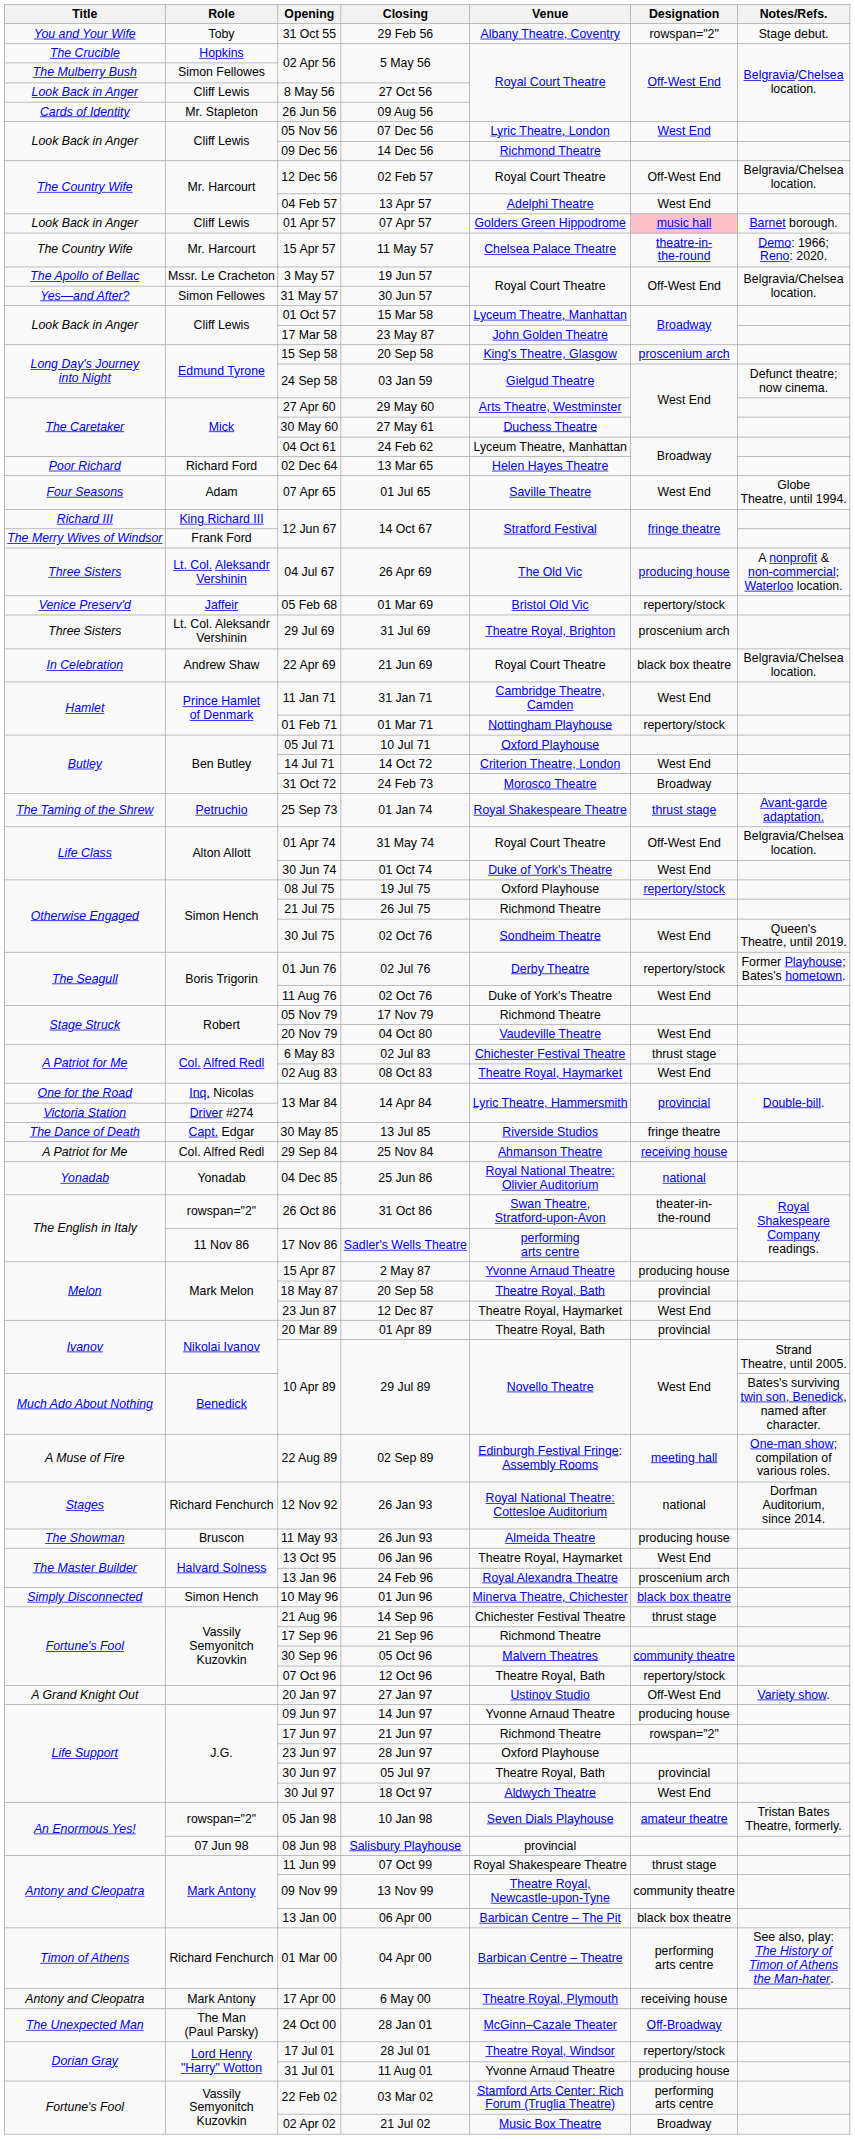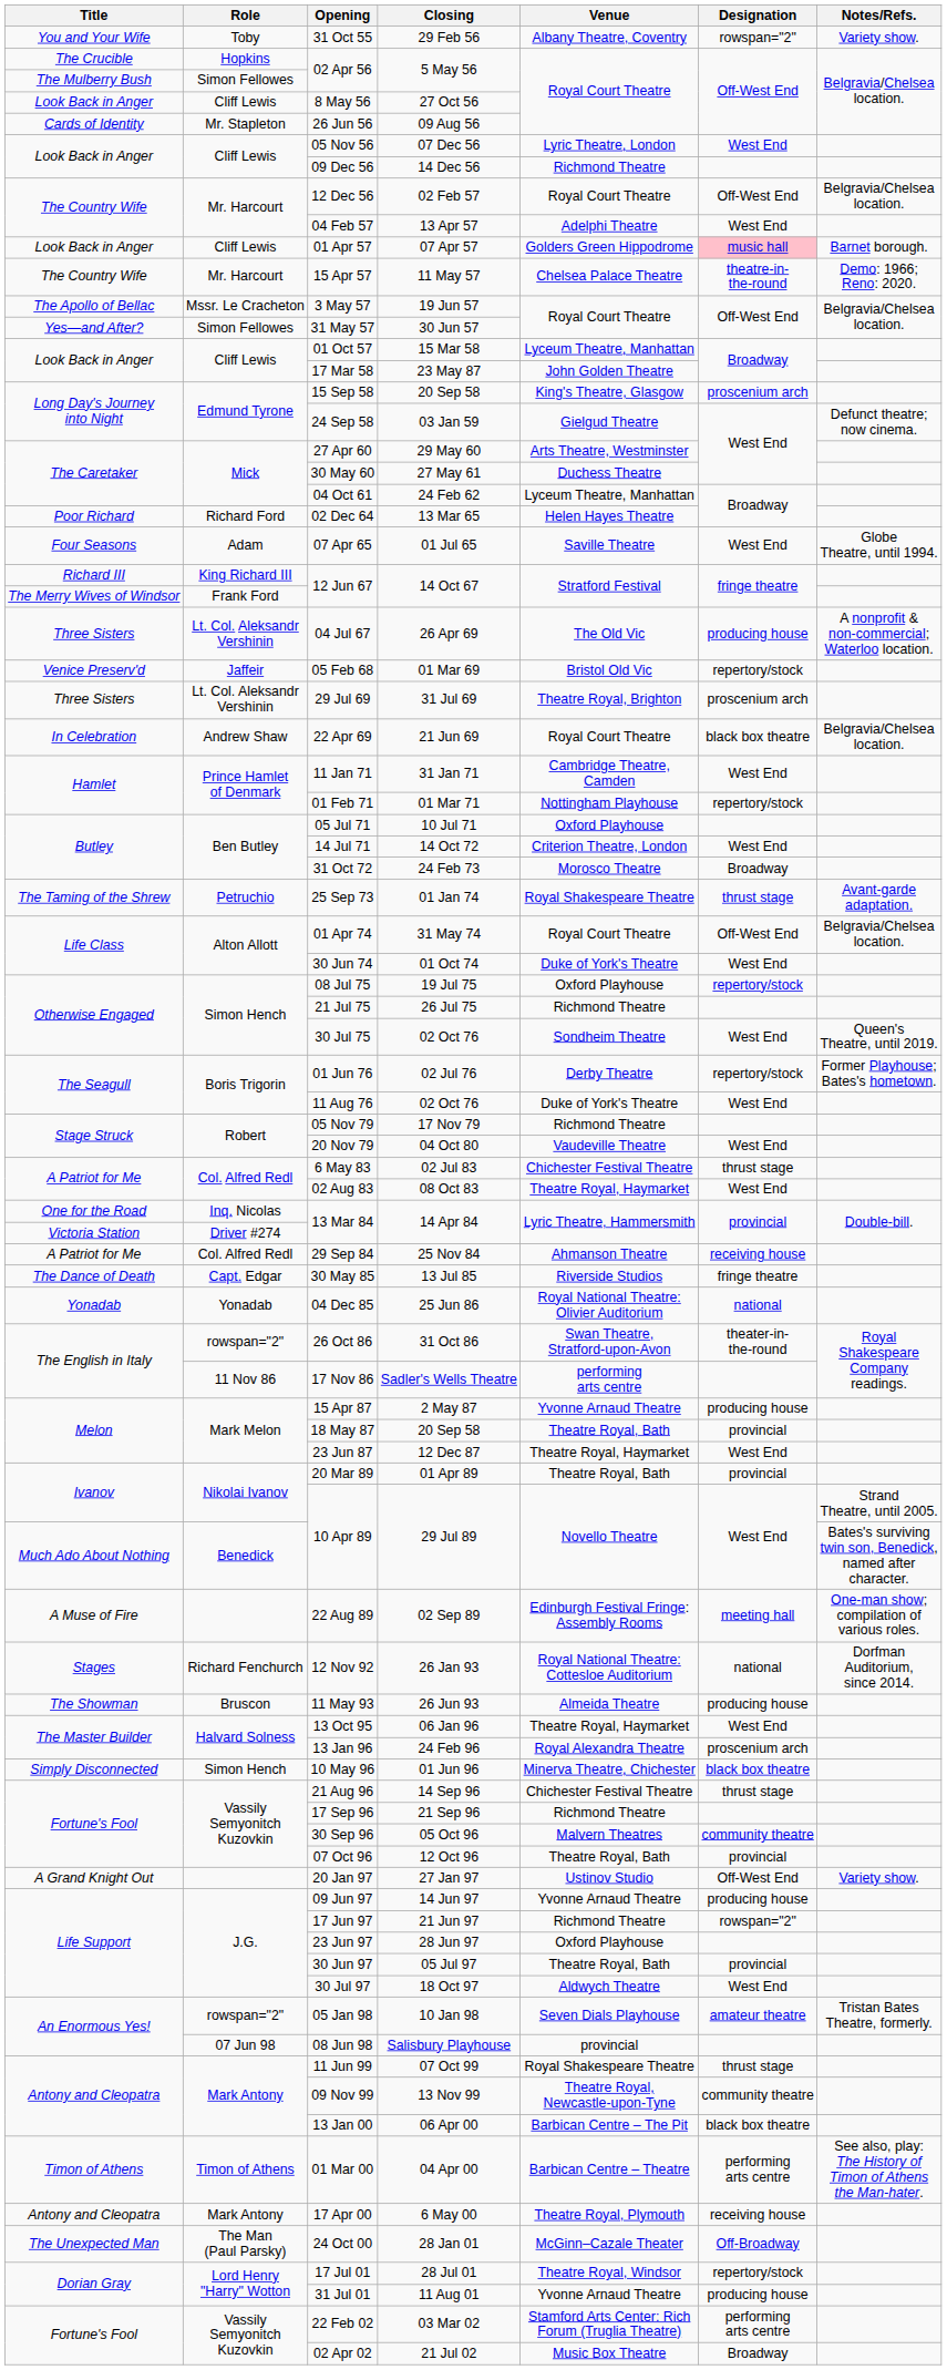31 Oct 55 | Notes/Refs.: Stage debut. -> Variety show.
rows swapped: 29 Sep 84 <-> 30 May 85
07 Oct 96 | Designation: repertory/stock -> provincial
01 Mar 00 | Role: Richard Fenchurch -> Timon of Athens
